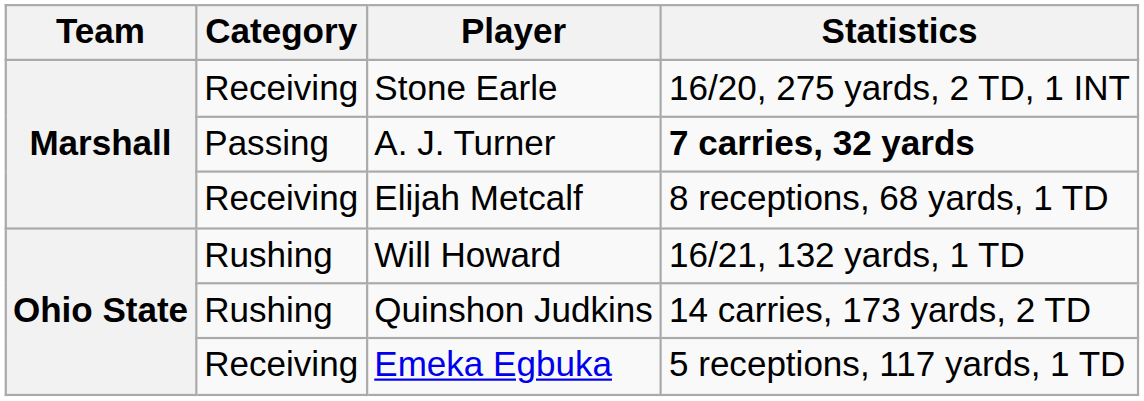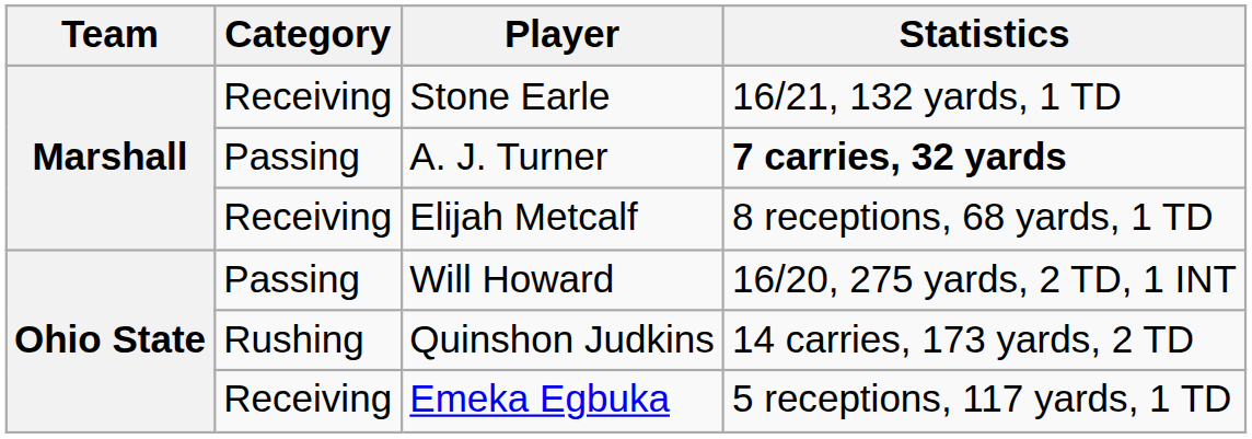Stone Earle | Statistics: 16/20, 275 yards, 2 TD, 1 INT -> 16/21, 132 yards, 1 TD
Will Howard | Category: Rushing -> Passing
Will Howard | Statistics: 16/21, 132 yards, 1 TD -> 16/20, 275 yards, 2 TD, 1 INT
